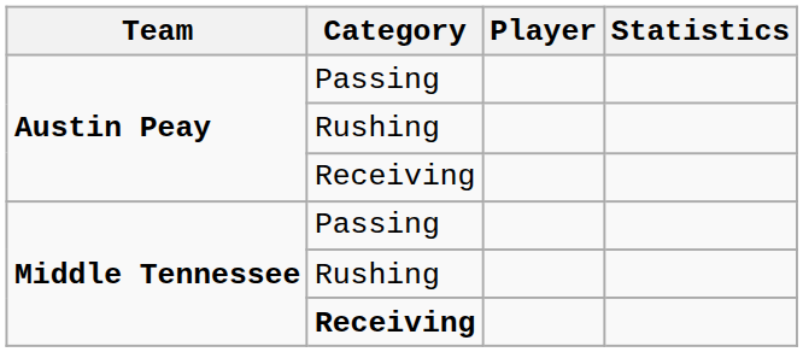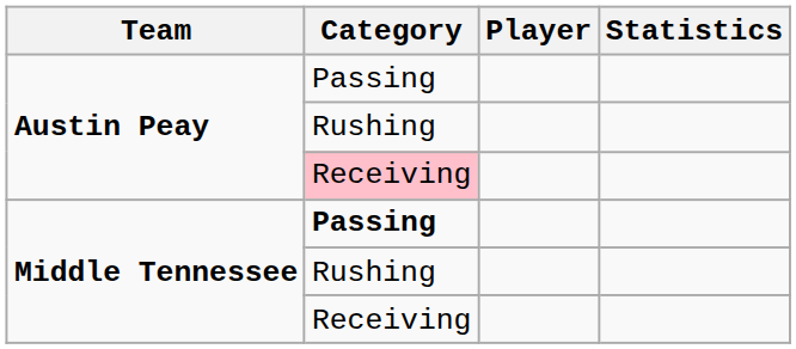Austin Peay / Receiving | Category: no background -> pink background
Middle Tennessee / Passing | Category: normal -> bold
Middle Tennessee / Receiving | Category: bold -> normal
